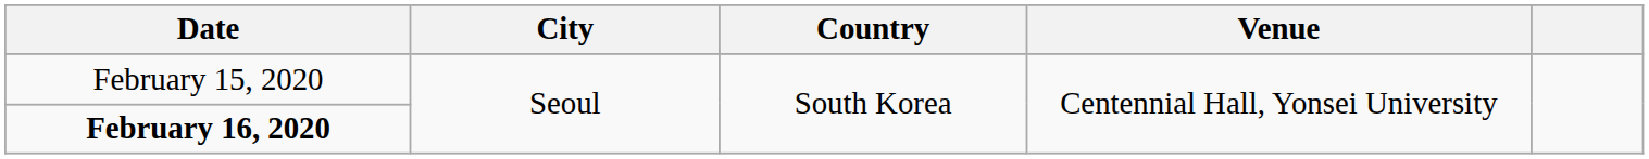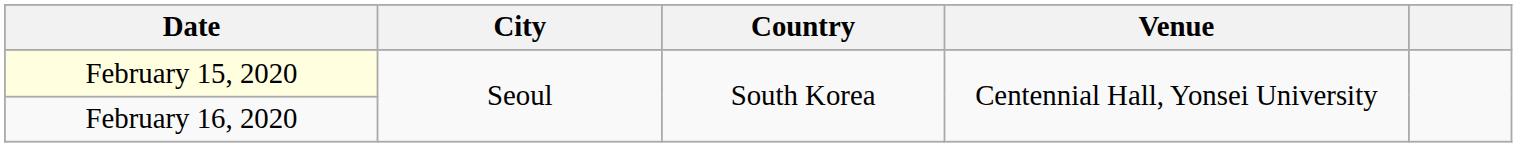February 15, 2020 | Date: no background -> lightyellow background
February 16, 2020 | Date: bold -> normal
